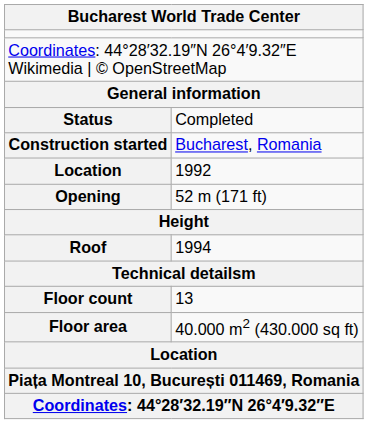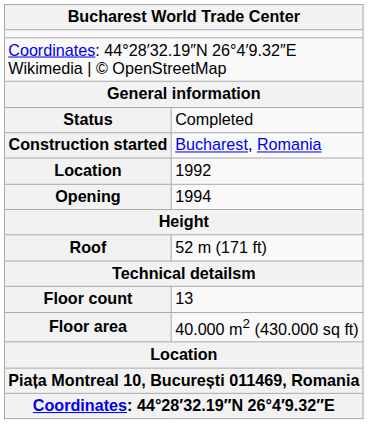row 8 | column 2: 52 m (171 ft) -> 1994
row 10 | column 2: 1994 -> 52 m (171 ft)
